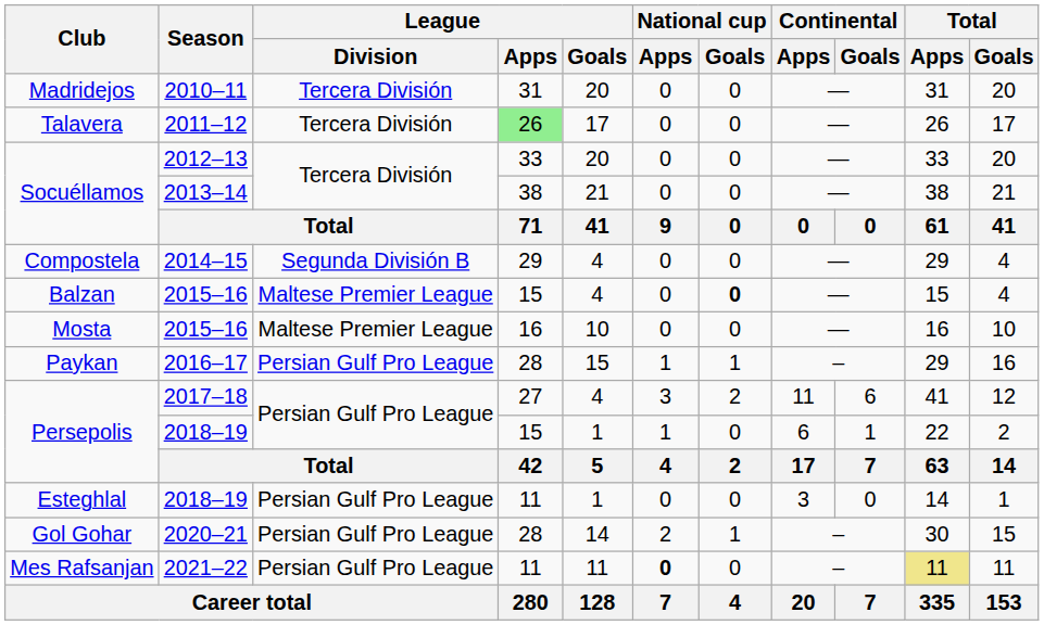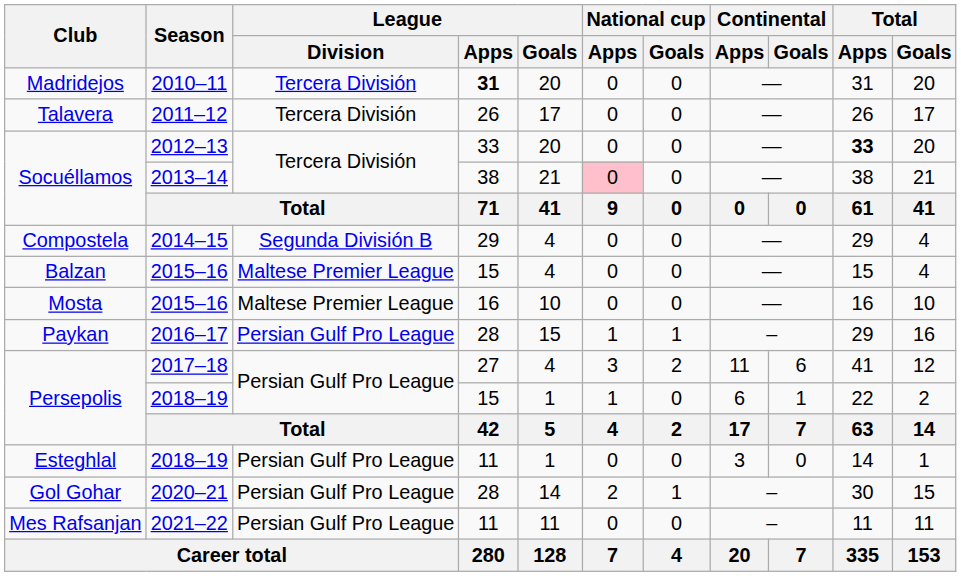Madridejos | League / Apps: normal -> bold
Talavera | League / Apps: lightgreen background -> no background
Socuéllamos / 2012–13 | Total / Apps: normal -> bold
Socuéllamos / 2013–14 | National cup / Apps: no background -> pink background
Balzan | National cup / Goals: bold -> normal
Mes Rafsanjan | National cup / Apps: bold -> normal
Mes Rafsanjan | Total / Apps: khaki background -> no background
